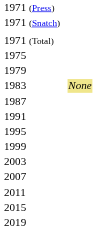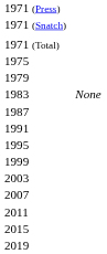1983 | column 2: khaki background -> no background
